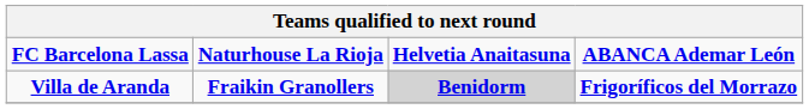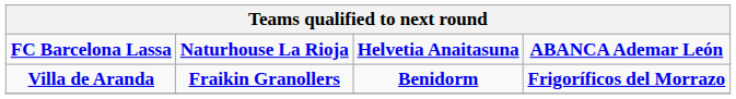Villa de Aranda | Helvetia Anaitasuna: lightgrey background -> no background
